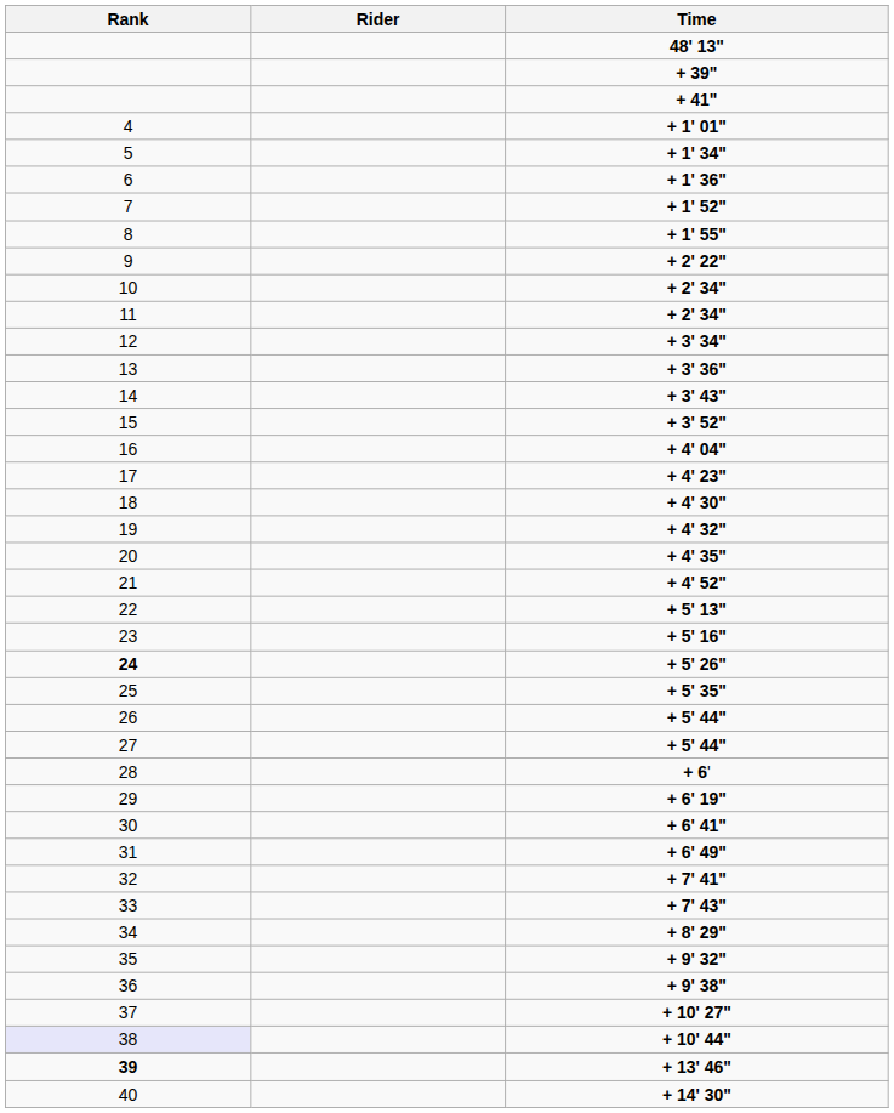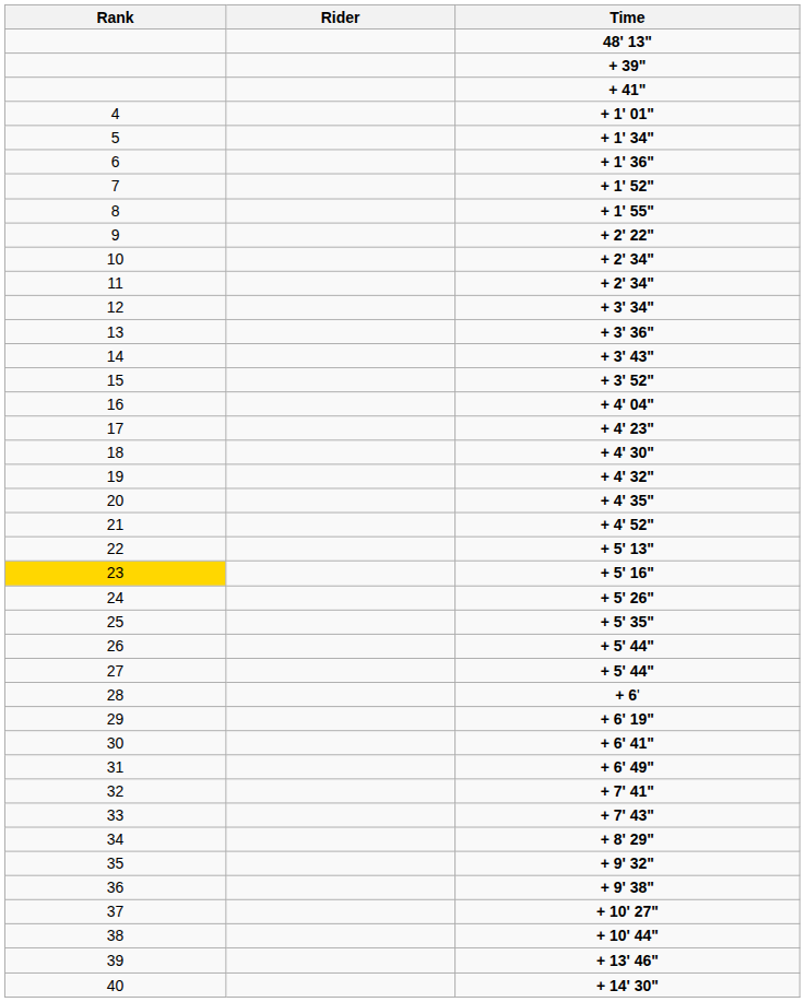23 | Rank: no background -> gold background
24 | Rank: bold -> normal
38 | Rank: lavender background -> no background
39 | Rank: bold -> normal
